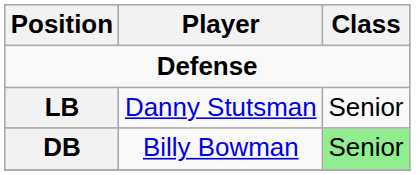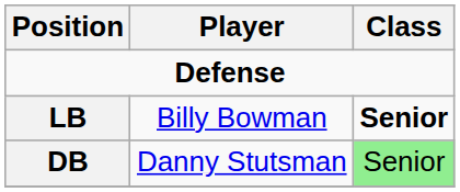LB | Player: Danny Stutsman -> Billy Bowman
LB | Class: normal -> bold
DB | Player: Billy Bowman -> Danny Stutsman
